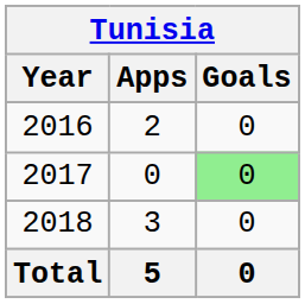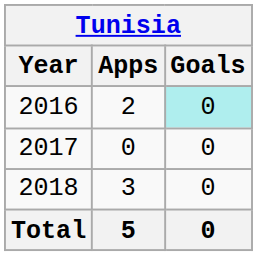2016 | Goals: no background -> paleturquoise background
2017 | Goals: lightgreen background -> no background
